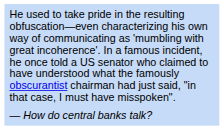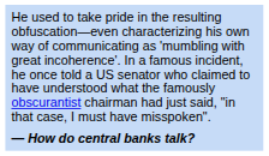row 2 | column 1: normal -> bold
